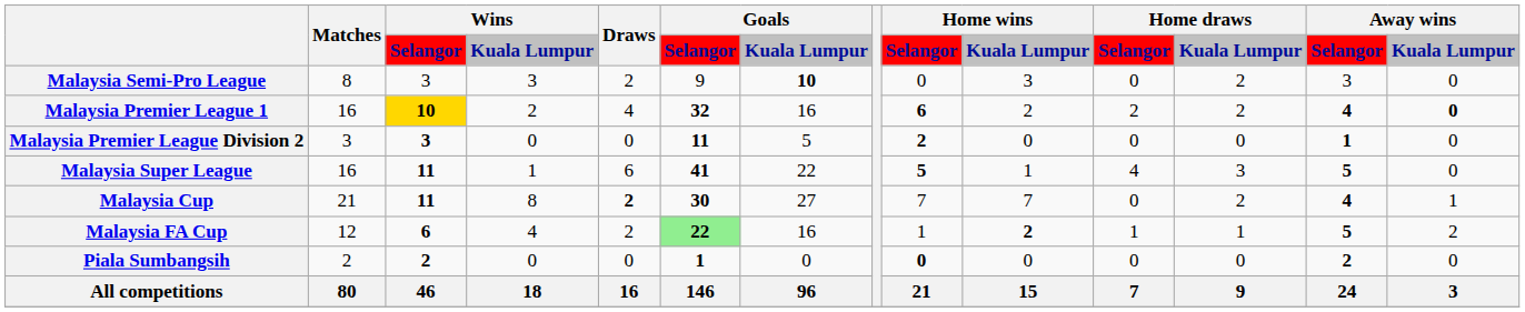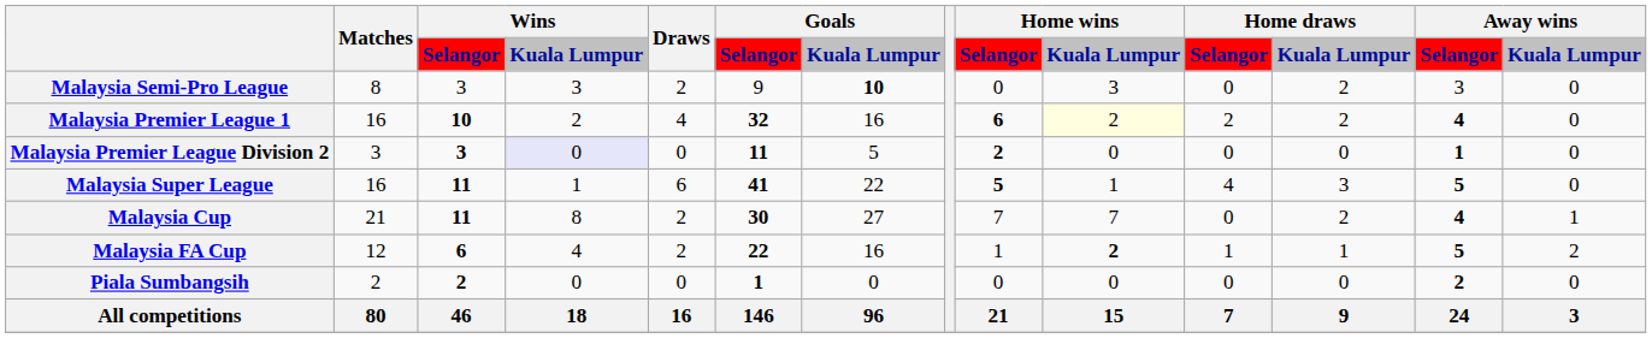Malaysia Premier League 1 | Wins / Selangor: gold background -> no background
Malaysia Premier League 1 | Home wins / Kuala Lumpur: no background -> lightyellow background
Malaysia Premier League 1 | Away wins / Kuala Lumpur: bold -> normal
Malaysia Premier League Division 2 | Wins / Kuala Lumpur: no background -> lavender background
Malaysia Cup | Draws: bold -> normal
Malaysia FA Cup | Goals / Selangor: lightgreen background -> no background
Piala Sumbangsih | Home wins / Selangor: bold -> normal
